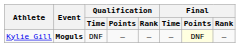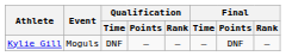Kylie Gill | Event: bold -> normal
Kylie Gill | Final / Points: lightyellow background -> no background
